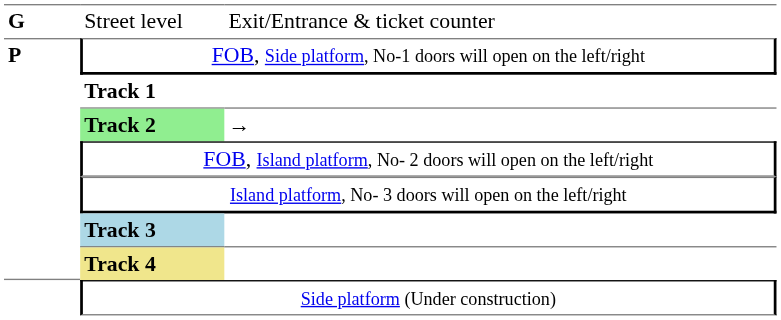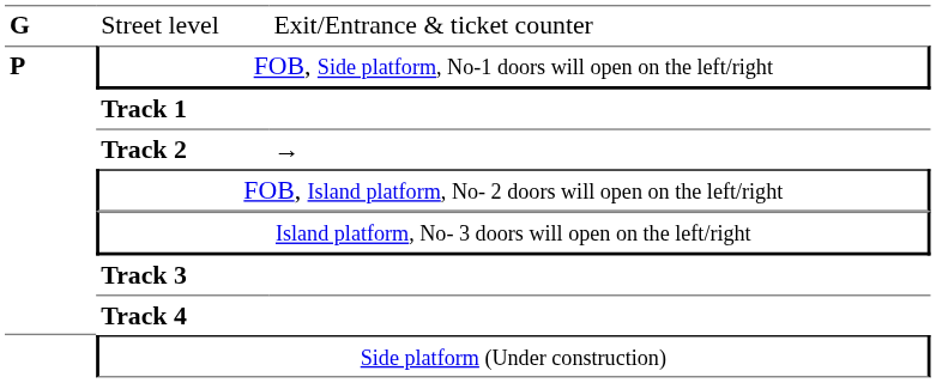Track 2 | column 2: lightgreen background -> no background
Track 3 | column 2: lightblue background -> no background
Track 4 | column 2: khaki background -> no background
